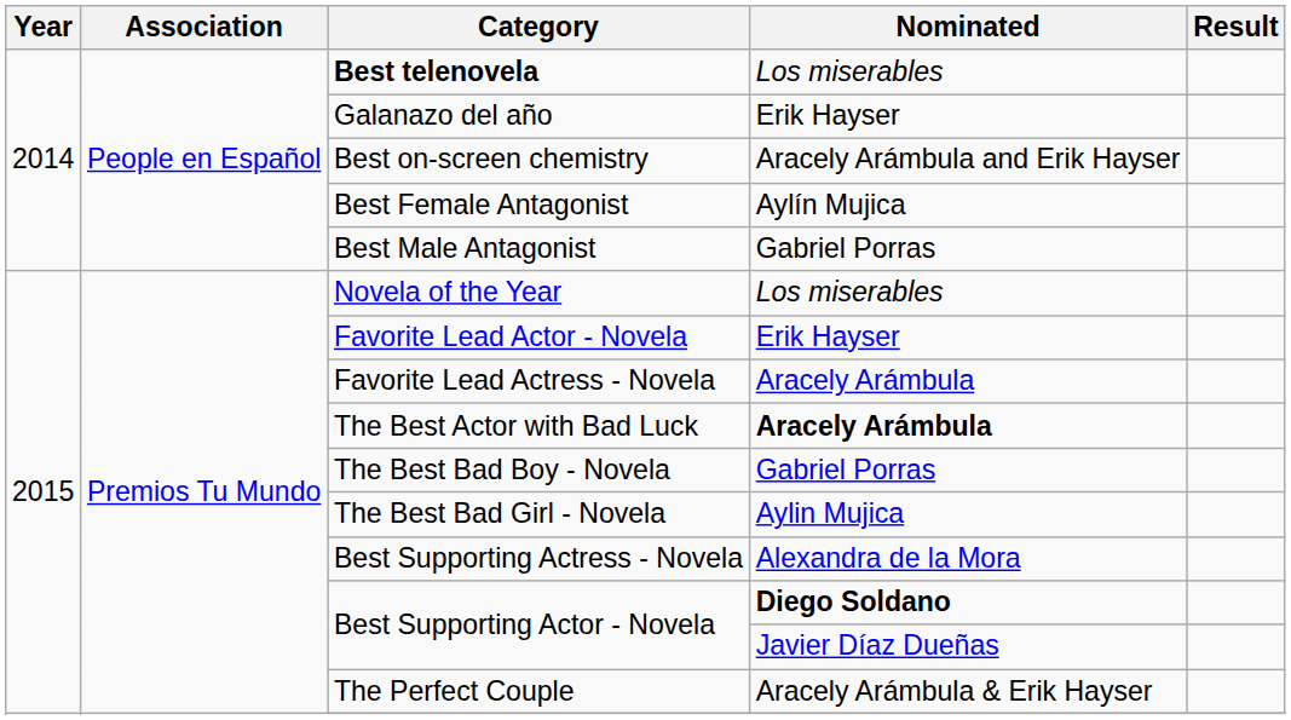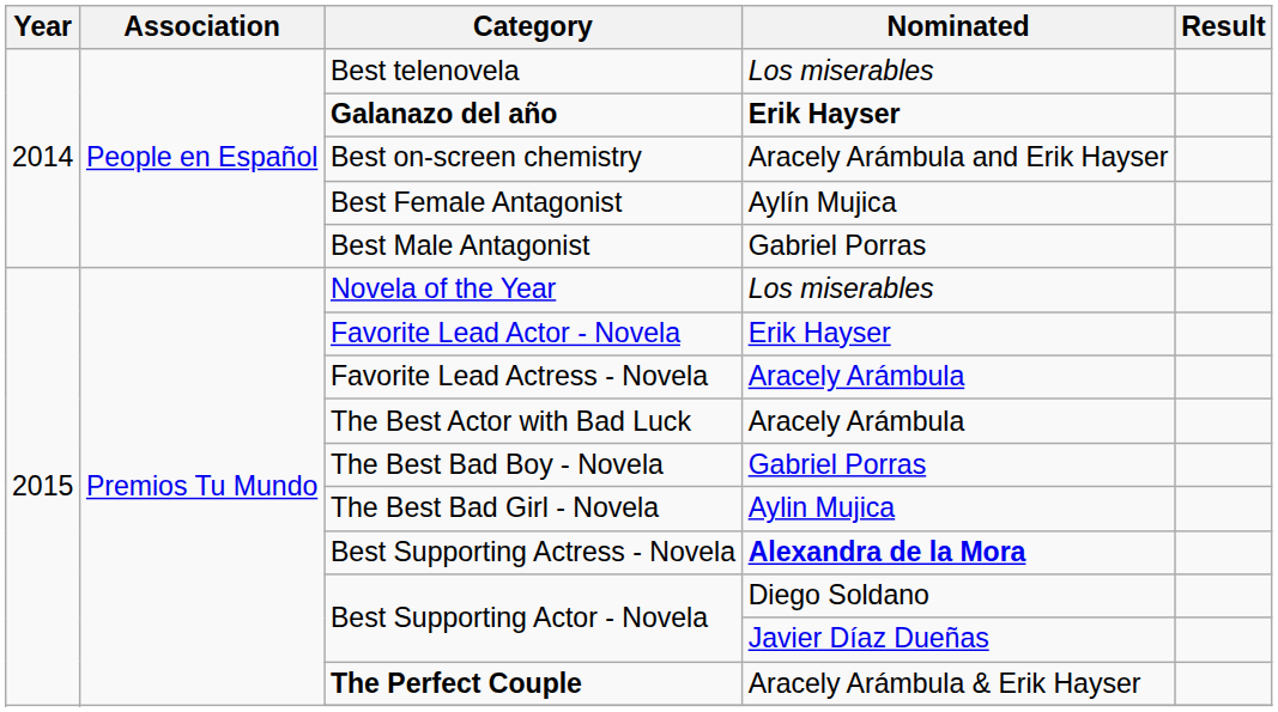Best telenovela | Category: bold -> normal
Galanazo del año | Category: normal -> bold
Galanazo del año | Nominated: normal -> bold
The Best Actor with Bad Luck | Nominated: bold -> normal
Best Supporting Actress - Novela | Nominated: normal -> bold
Best Supporting Actor - Novela / Diego Soldano | Nominated: bold -> normal
The Perfect Couple | Category: normal -> bold
